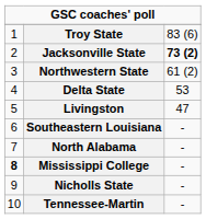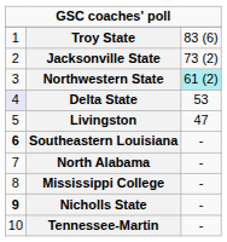Jacksonville State | column 3: bold -> normal
Northwestern State | column 3: no background -> paleturquoise background
Delta State | column 1: no background -> lavender background
Southeastern Louisiana | column 1: normal -> bold
Mississippi College | column 1: bold -> normal
Nicholls State | column 1: normal -> bold
